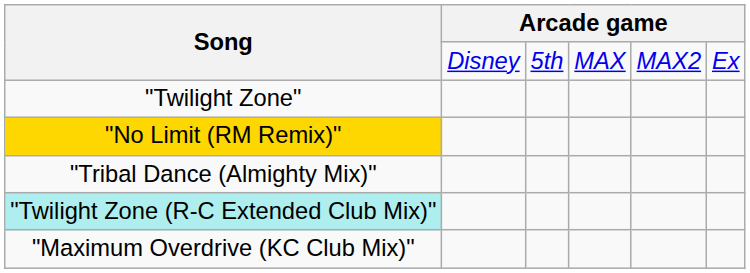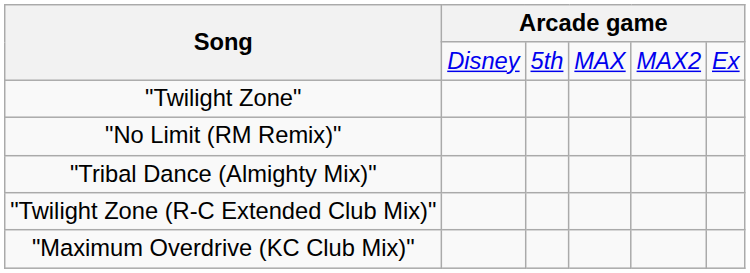"No Limit (RM Remix)" | Song: gold background -> no background
"Twilight Zone (R-C Extended Club Mix)" | Song: paleturquoise background -> no background
